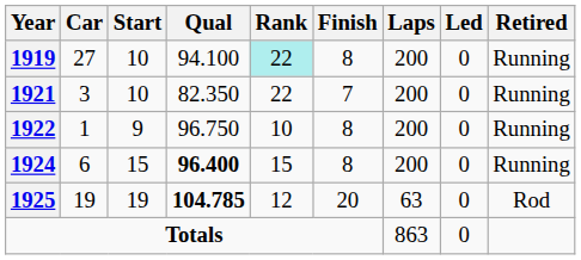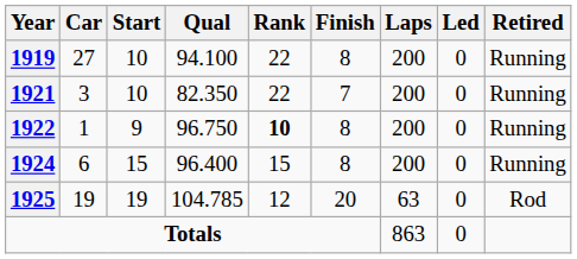1919 | Rank: paleturquoise background -> no background
1922 | Rank: normal -> bold
1924 | Qual: bold -> normal
1925 | Qual: bold -> normal
